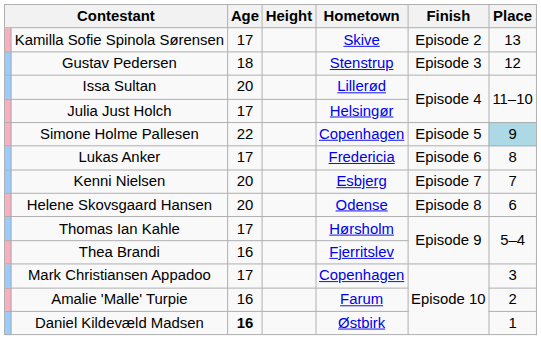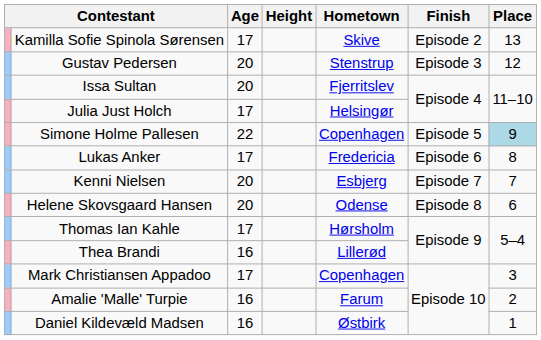Gustav Pedersen | Age: 18 -> 20
Issa Sultan | Hometown: Lillerød -> Fjerritslev
Thea Brandi | Hometown: Fjerritslev -> Lillerød
Daniel Kildevæld Madsen | Age: bold -> normal
